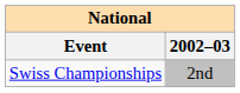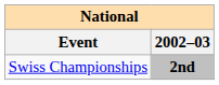Swiss Championships | 2002–03: normal -> bold
